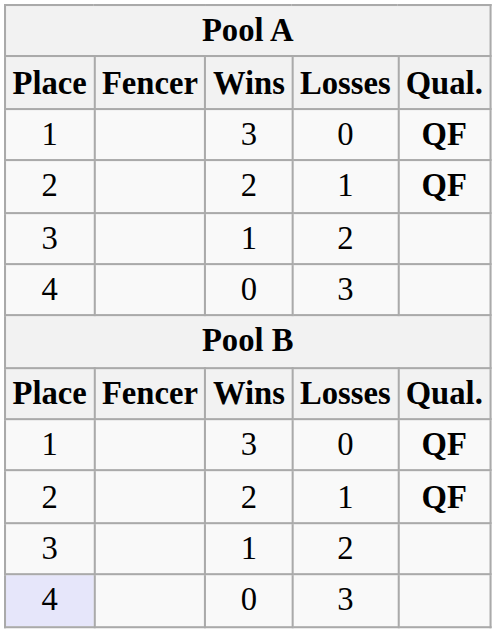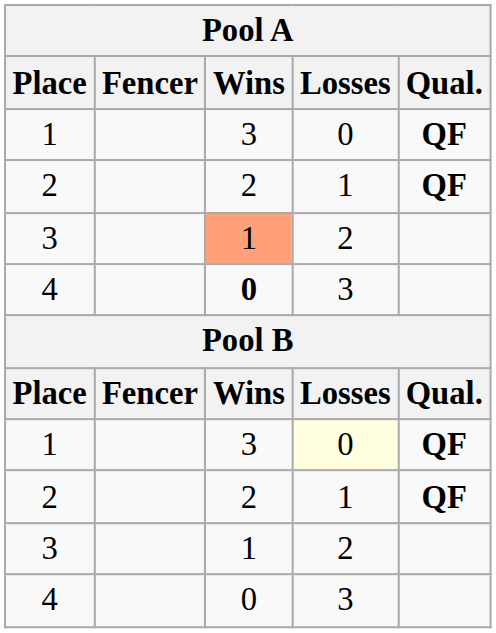row 5 | Wins: no background -> lightsalmon background
row 6 | Wins: normal -> bold
row 9 | Losses: no background -> lightyellow background
row 12 | Place: lavender background -> no background
